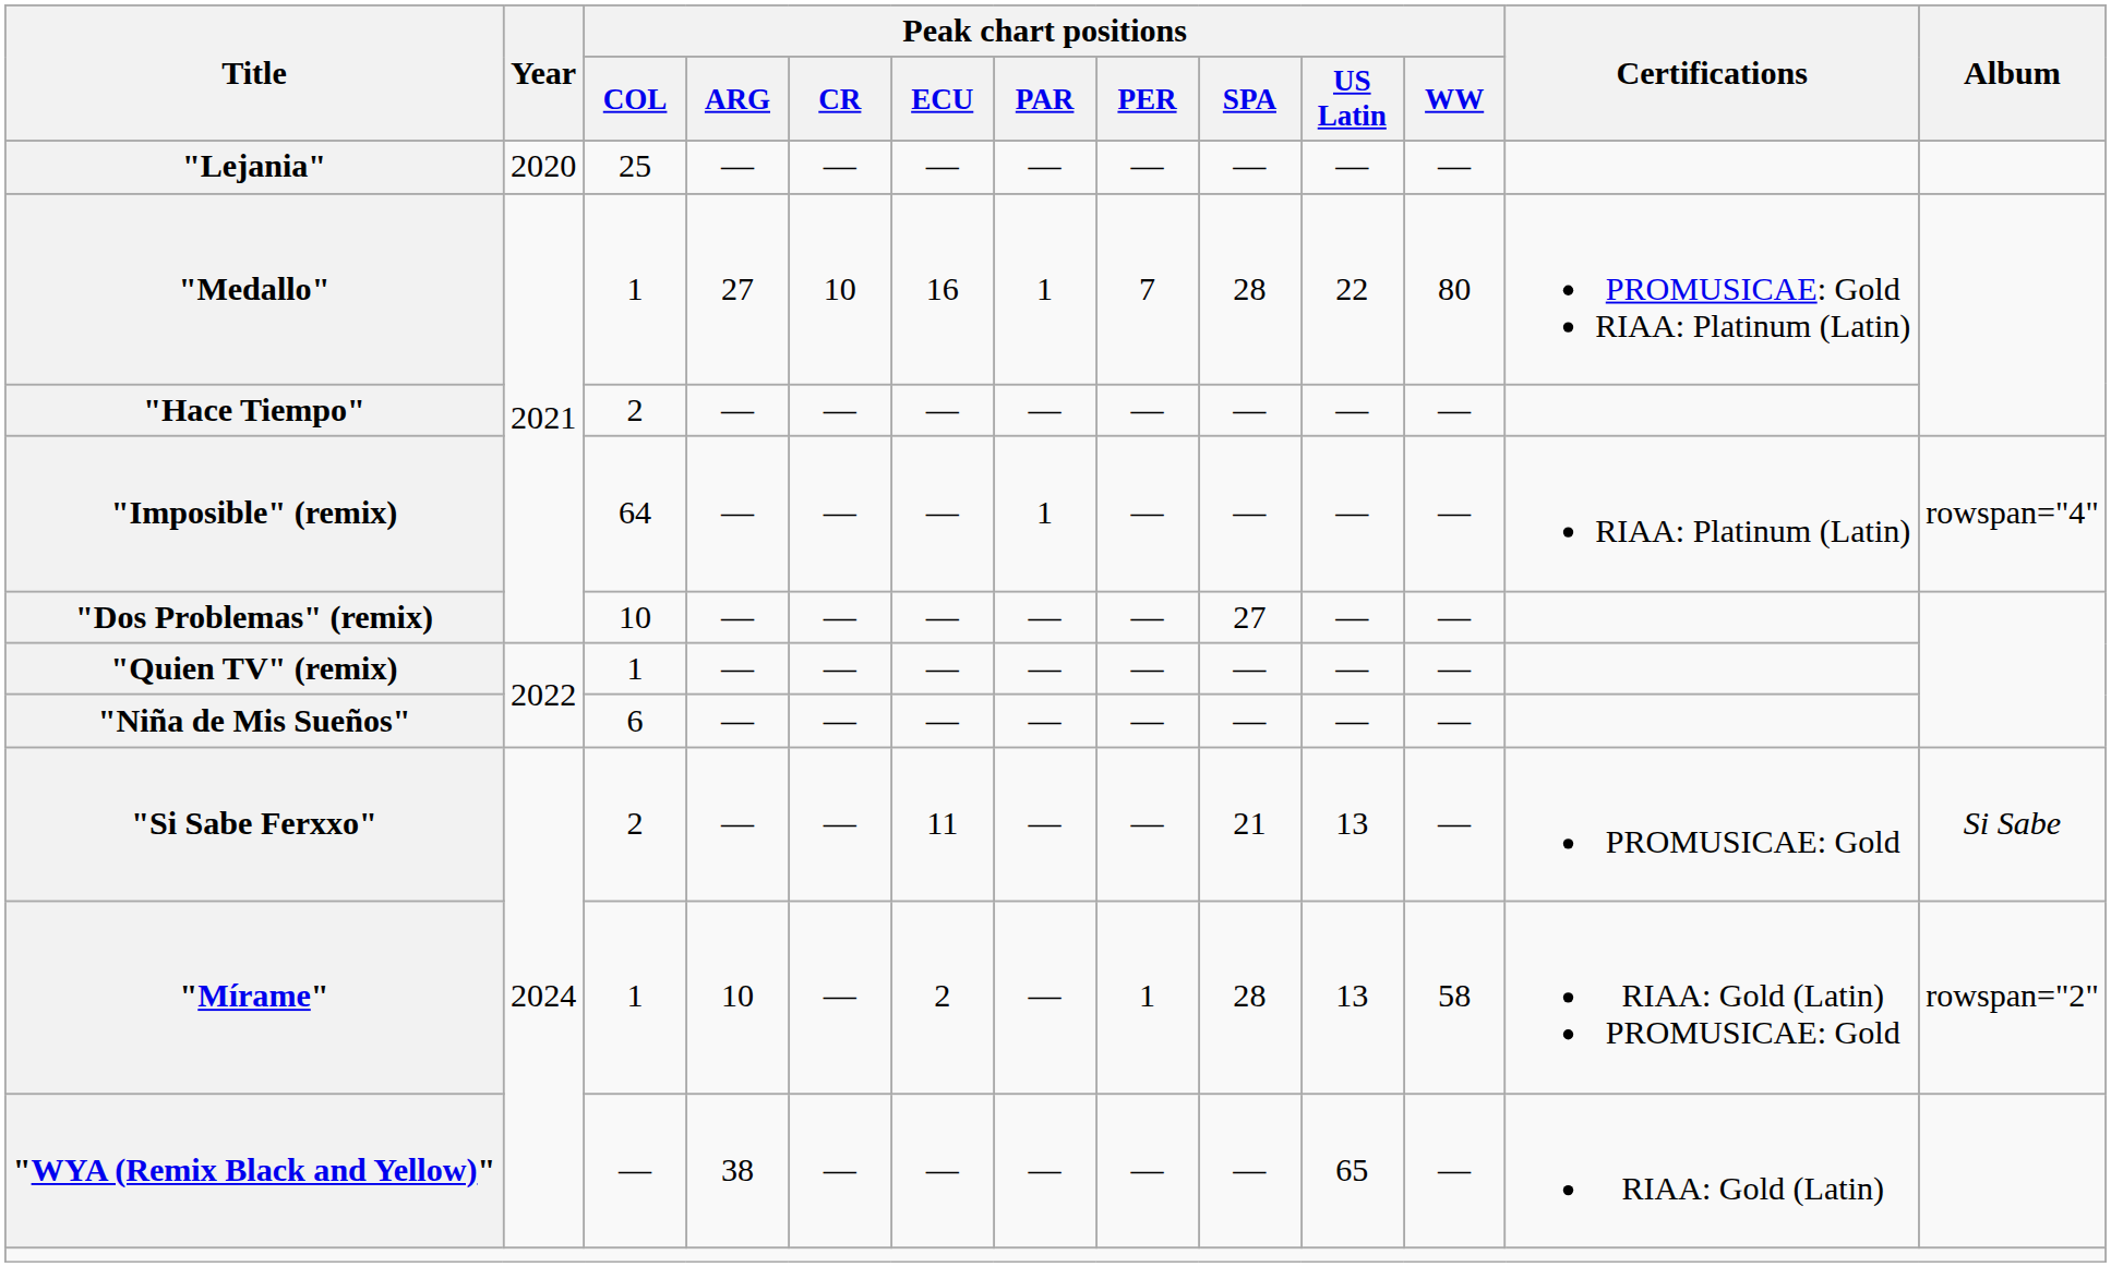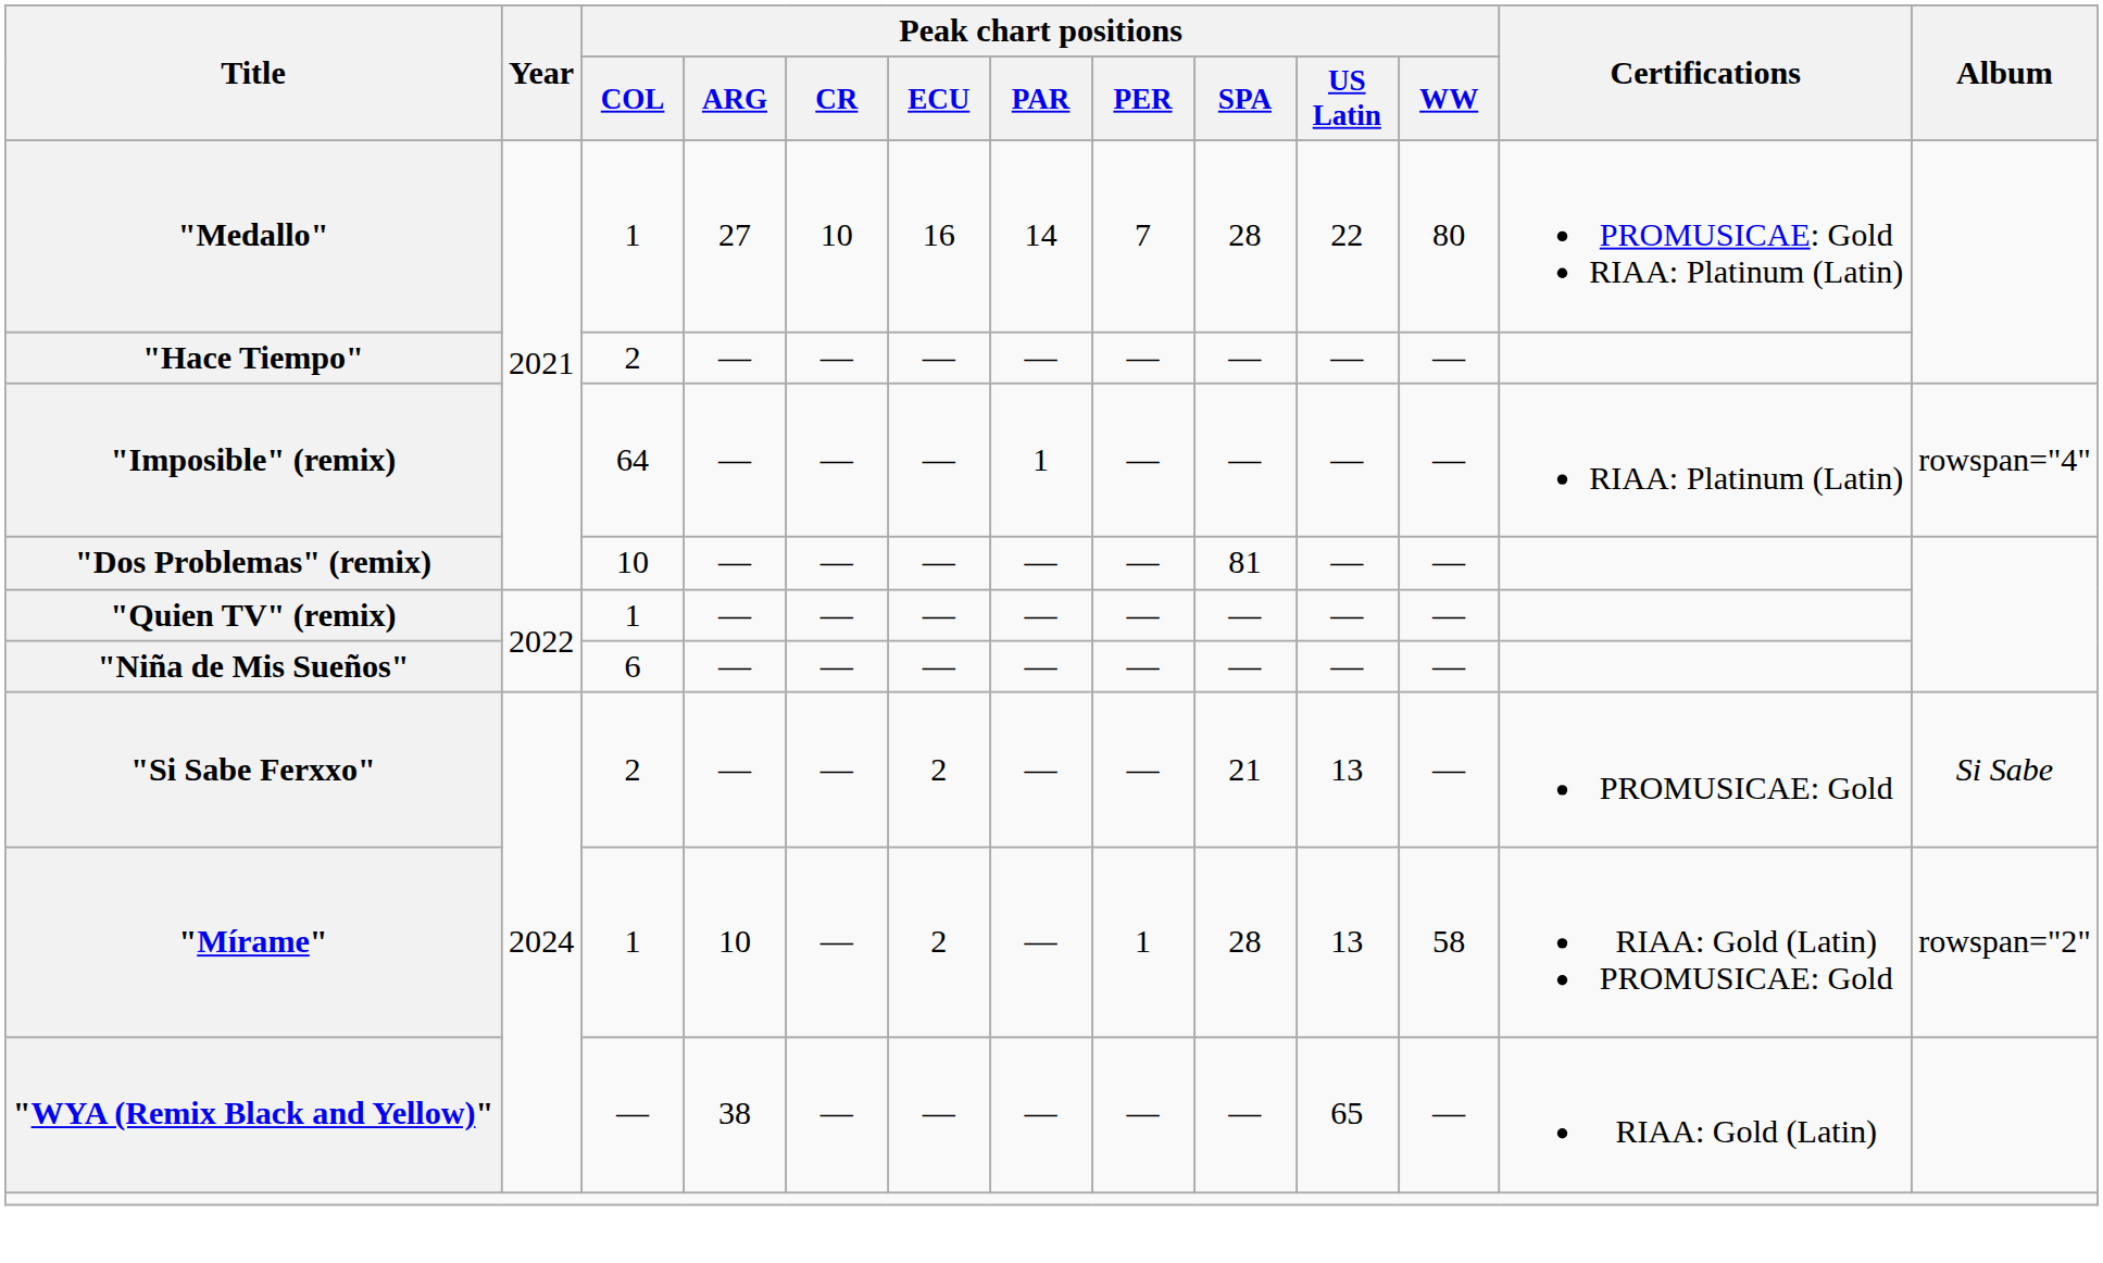- row: "Lejania" | 2020 | 25 | — | — | — | — | — | — | — | —
"Medallo" | Peak chart positions / PAR: 1 -> 14
"Dos Problemas" (remix) | Peak chart positions / SPA: 27 -> 81
"Si Sabe Ferxxo" | Peak chart positions / ECU: 11 -> 2
